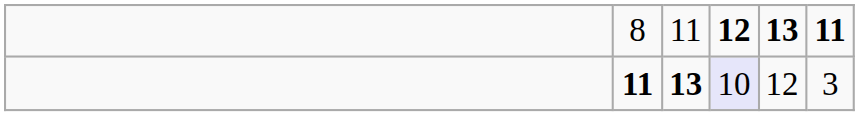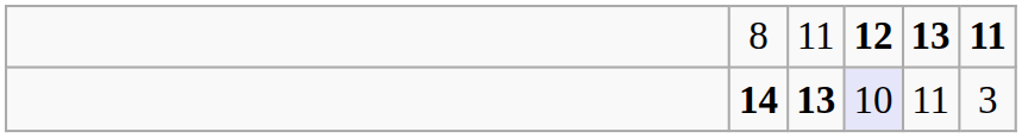row 2 | column 2: 11 -> 14
row 2 | column 5: 12 -> 11
